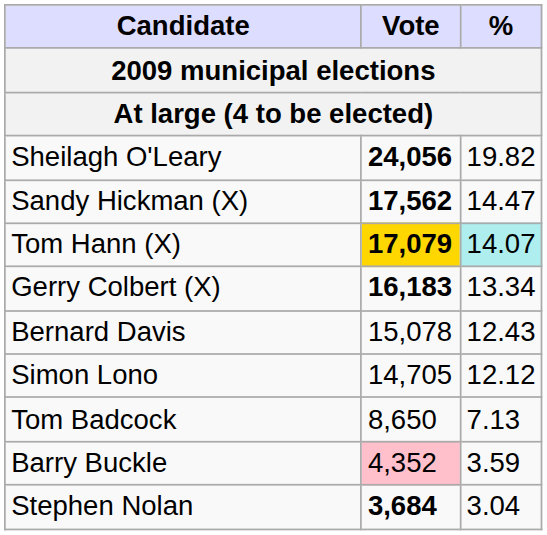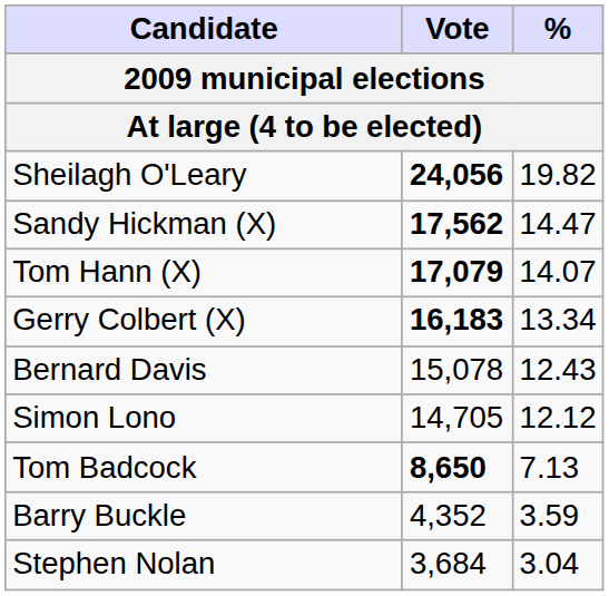Tom Hann (X) | Vote: gold background -> no background
Tom Hann (X) | %: paleturquoise background -> no background
Tom Badcock | Vote: normal -> bold
Barry Buckle | Vote: pink background -> no background
Stephen Nolan | Vote: bold -> normal
